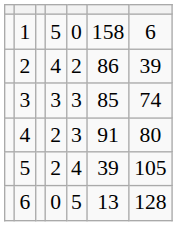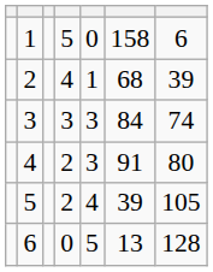row 3 | column 5: 2 -> 1
row 3 | column 6: 86 -> 68
row 4 | column 6: 85 -> 84
